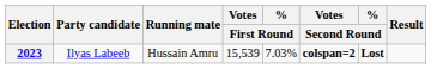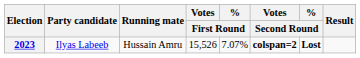2023 | Votes / First Round: 15,539 -> 15,526
2023 | % / First Round: 7.03% -> 7.07%
